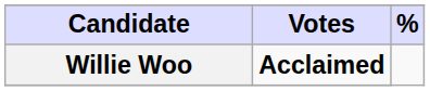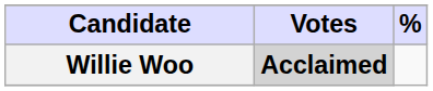Willie Woo | Votes: no background -> lightgrey background
